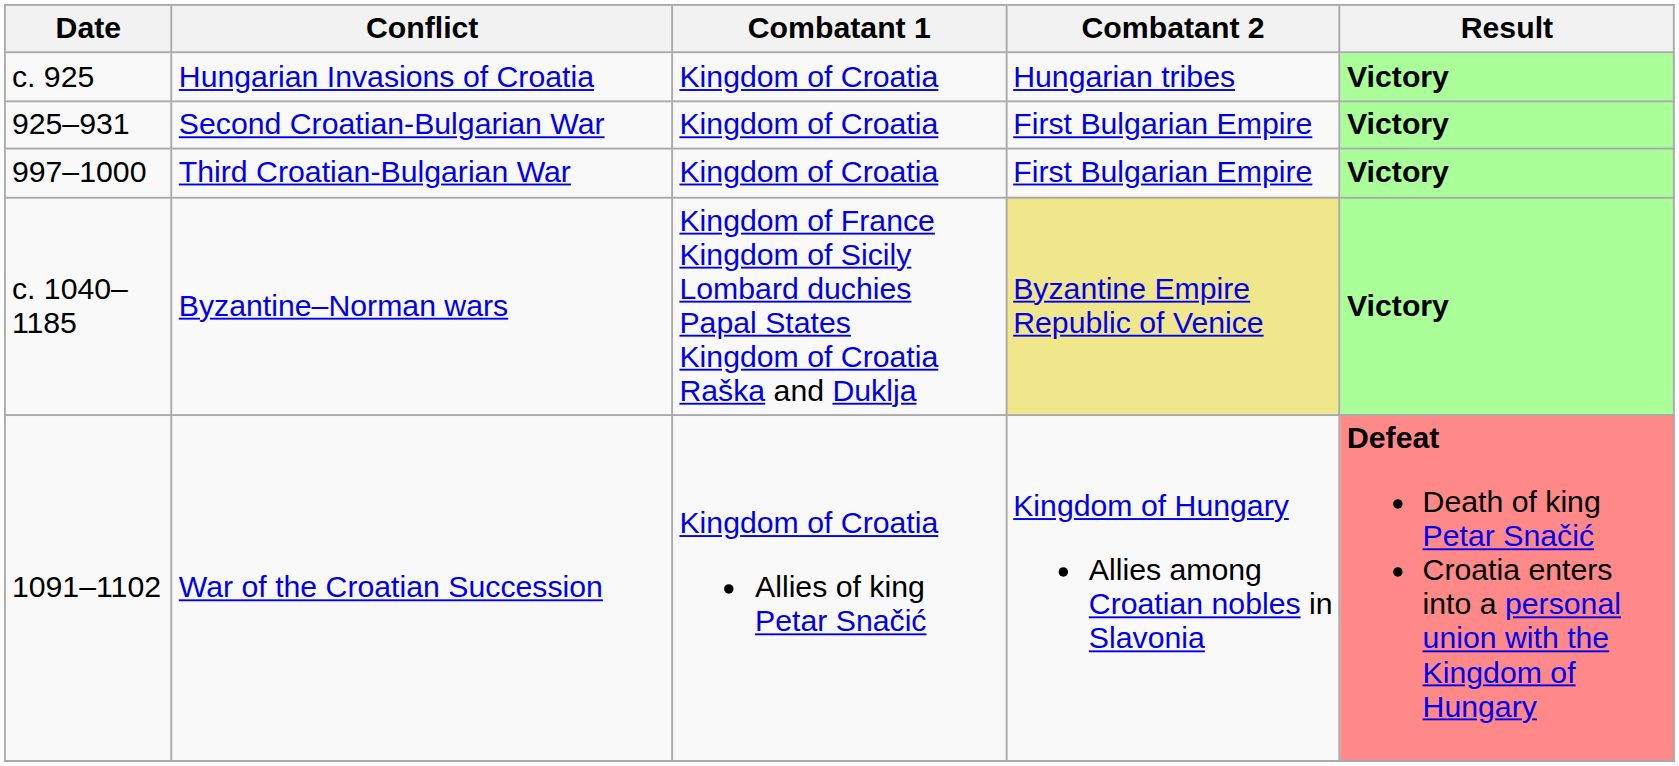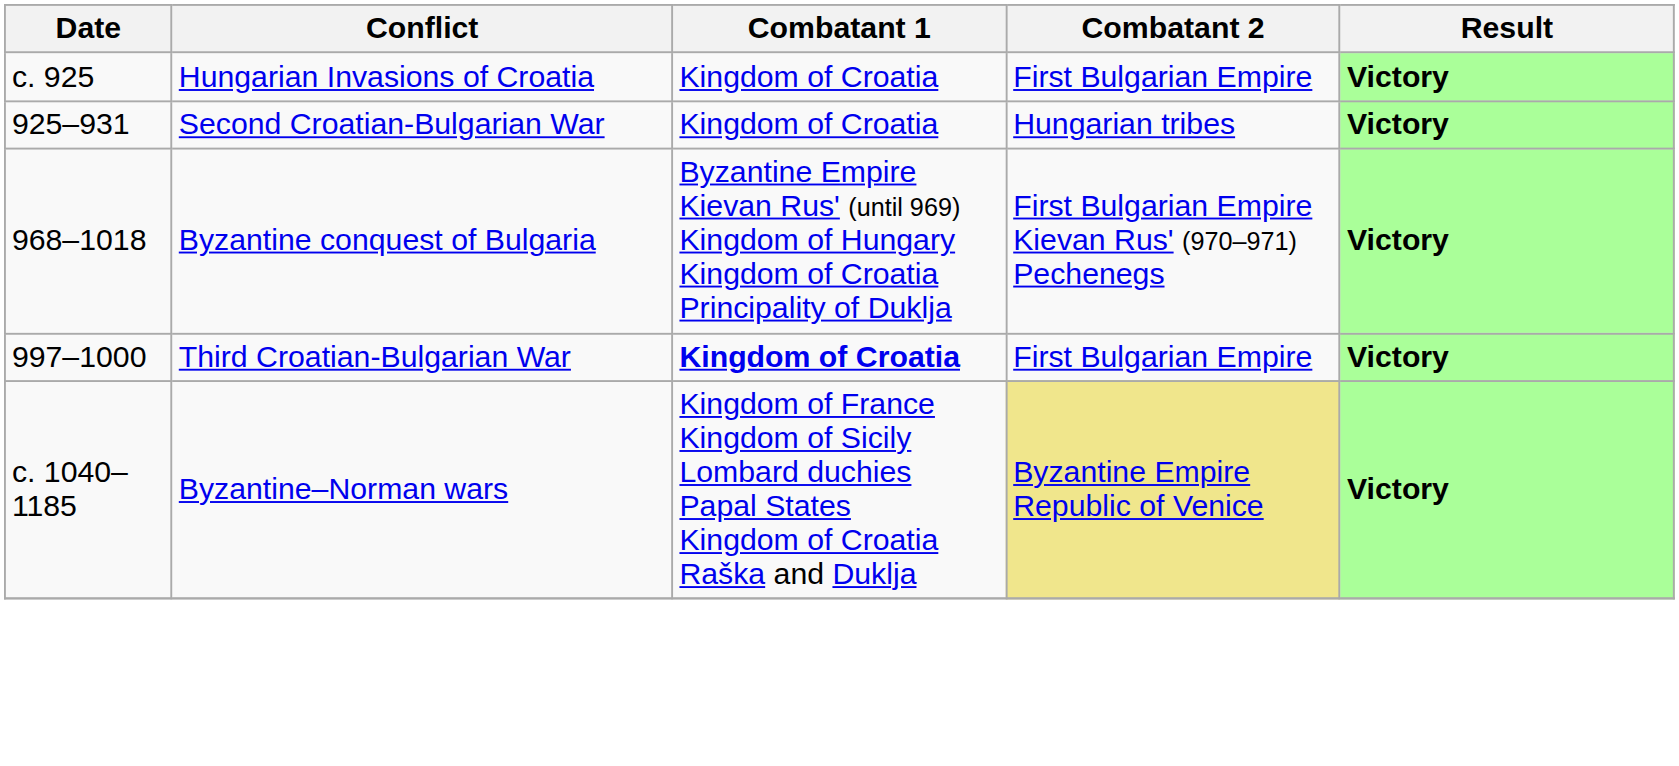Hungarian Invasions of Croatia | Combatant 2: Hungarian tribes -> First Bulgarian Empire
Second Croatian-Bulgarian War | Combatant 2: First Bulgarian Empire -> Hungarian tribes
+ row: 968–1018 | Byzantine conquest of Bulgaria | Byzantine Empire Kievan Rus' (until 969) Kingdom of Hungary Kingdom of Croatia Principality of Duklja | First Bulgarian Empire Kievan Rus' (970–971) Pechenegs | Victory
Third Croatian-Bulgarian War | Combatant 1: normal -> bold
- row: 1091–1102 | War of the Croatian Succession | Kingdom of Croatia Allies of king Petar Snačić | Kingdom of Hungary Allies among Croatian nobles in Slavonia | Defeat Death of king Petar Snačić Croatia enters into a personal union with the Kingdom of Hungary
